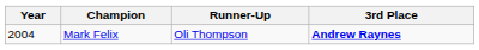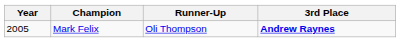Mark Felix | Year: 2004 -> 2005
